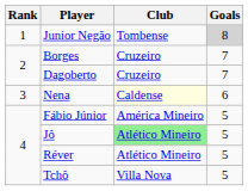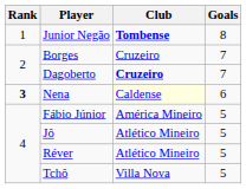Junior Negão | Club: normal -> bold
Junior Negão | Goals: lightgrey background -> no background
Dagoberto | Club: normal -> bold
Nena | Rank: normal -> bold
Jô | Club: lightgreen background -> no background
